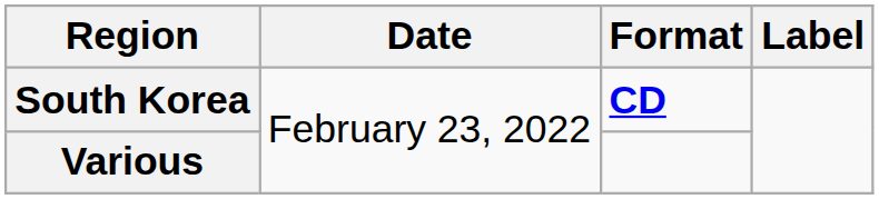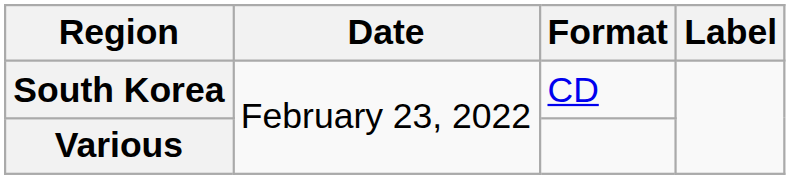South Korea | Format: bold -> normal
